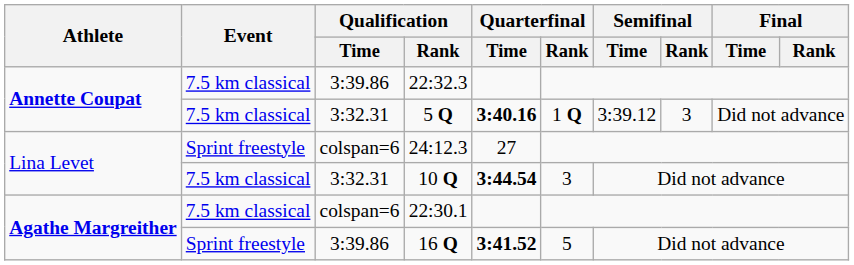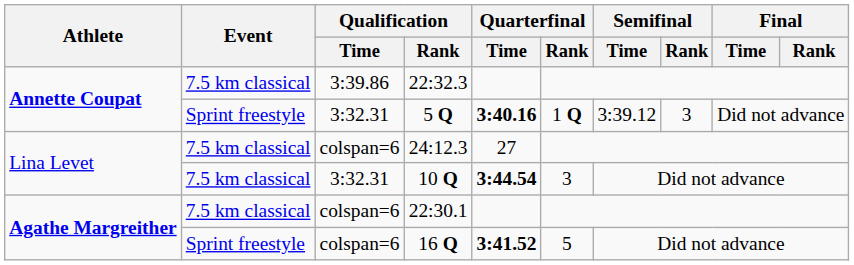5 Q | Event: 7.5 km classical -> Sprint freestyle
24:12.3 | Event: Sprint freestyle -> 7.5 km classical
16 Q | Qualification / Time: 3:39.86 -> colspan=6
